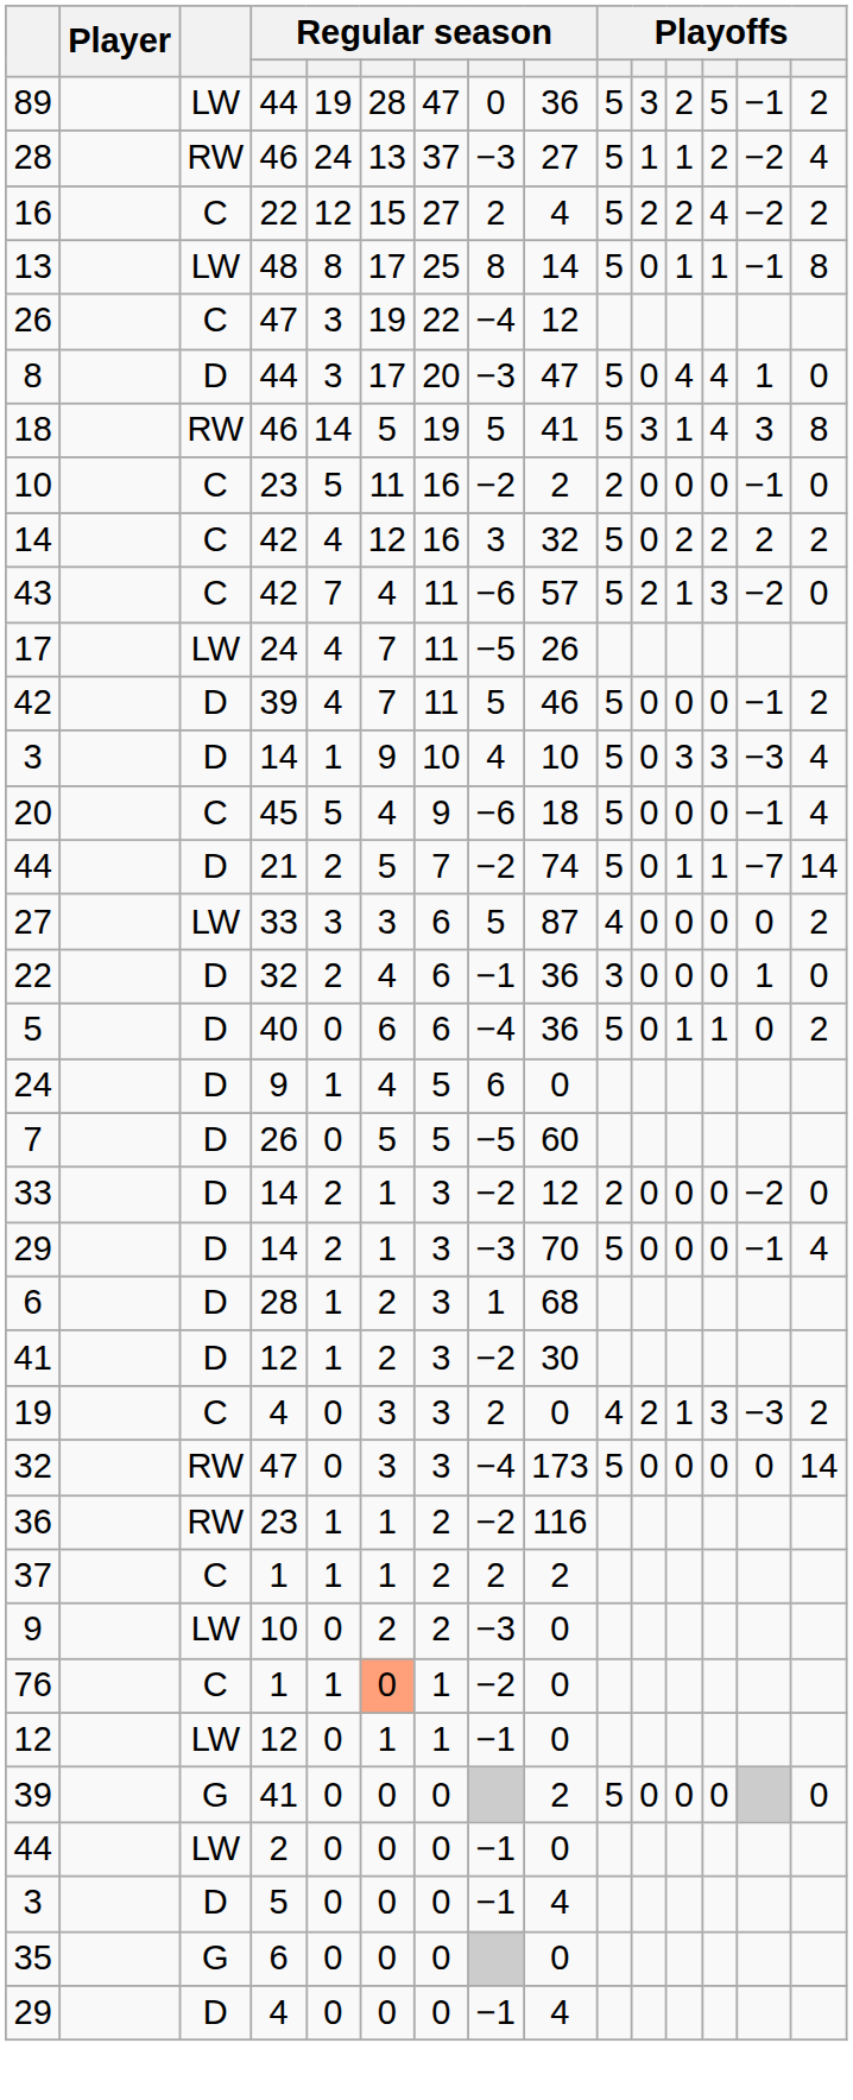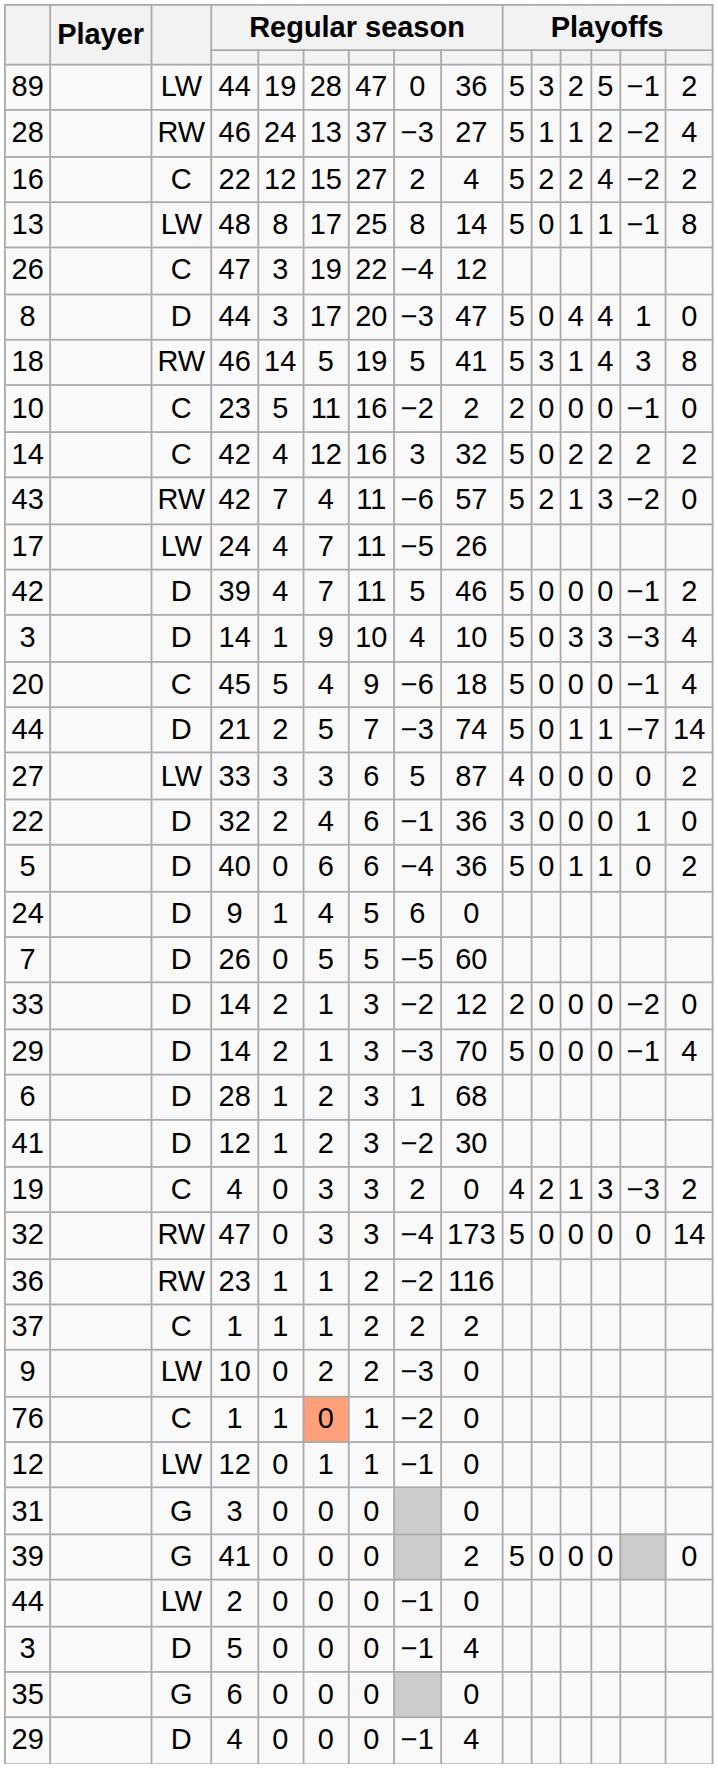43 | column 3: C -> RW
44 / 21 | column 8: −2 -> −3
+ row: 31 | G | 3 | 0 | 0 | 0 | 0
